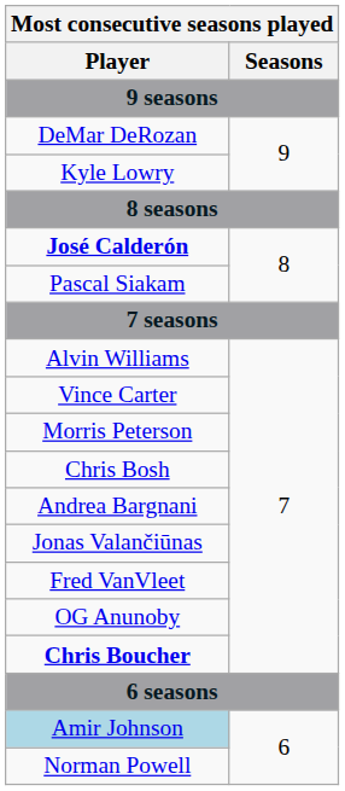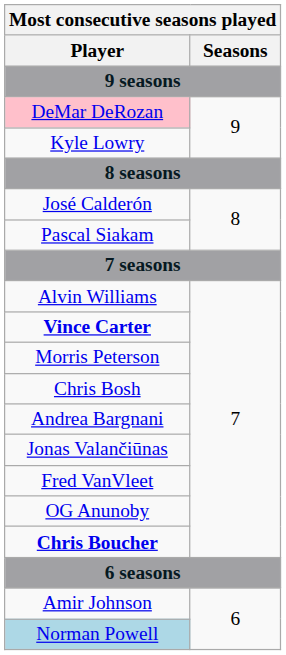DeMar DeRozan | Player: no background -> pink background
José Calderón | Player: bold -> normal
Vince Carter | Player: normal -> bold
Amir Johnson | Player: lightblue background -> no background
Norman Powell | Player: no background -> lightblue background
